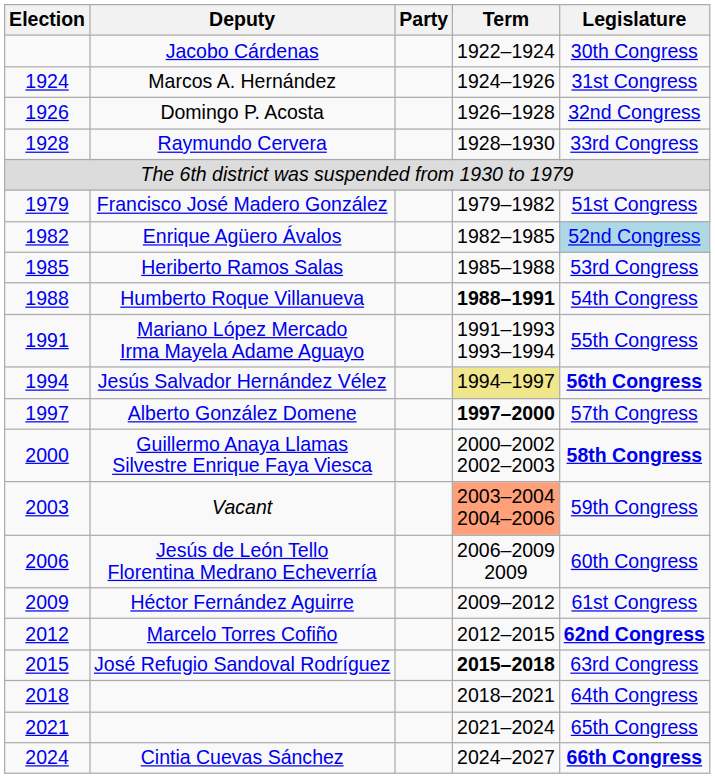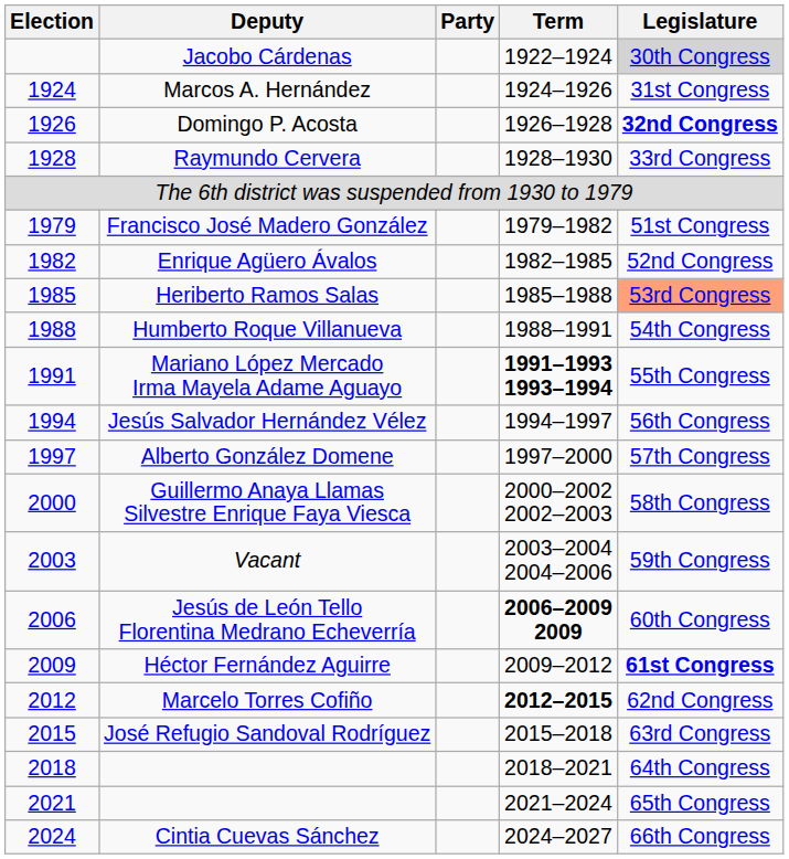Jacobo Cárdenas | Legislature: no background -> lightgrey background
Domingo P. Acosta | Legislature: normal -> bold
Enrique Agüero Ávalos | Legislature: lightblue background -> no background
Heriberto Ramos Salas | Legislature: no background -> lightsalmon background
Humberto Roque Villanueva | Term: bold -> normal
Mariano López Mercado Irma Mayela Adame Aguayo | Term: normal -> bold
Jesús Salvador Hernández Vélez | Term: khaki background -> no background
Jesús Salvador Hernández Vélez | Legislature: bold -> normal
Alberto González Domene | Term: bold -> normal
Guillermo Anaya Llamas Silvestre Enrique Faya Viesca | Legislature: bold -> normal
Vacant | Term: lightsalmon background -> no background
Jesús de León Tello Florentina Medrano Echeverría | Term: normal -> bold
Héctor Fernández Aguirre | Legislature: normal -> bold
Marcelo Torres Cofiño | Term: normal -> bold
Marcelo Torres Cofiño | Legislature: bold -> normal
José Refugio Sandoval Rodríguez | Term: bold -> normal
Cintia Cuevas Sánchez | Legislature: bold -> normal
